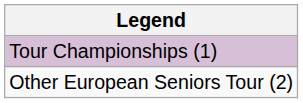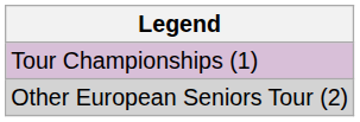row 3 | column 1: no background -> lightgrey background
